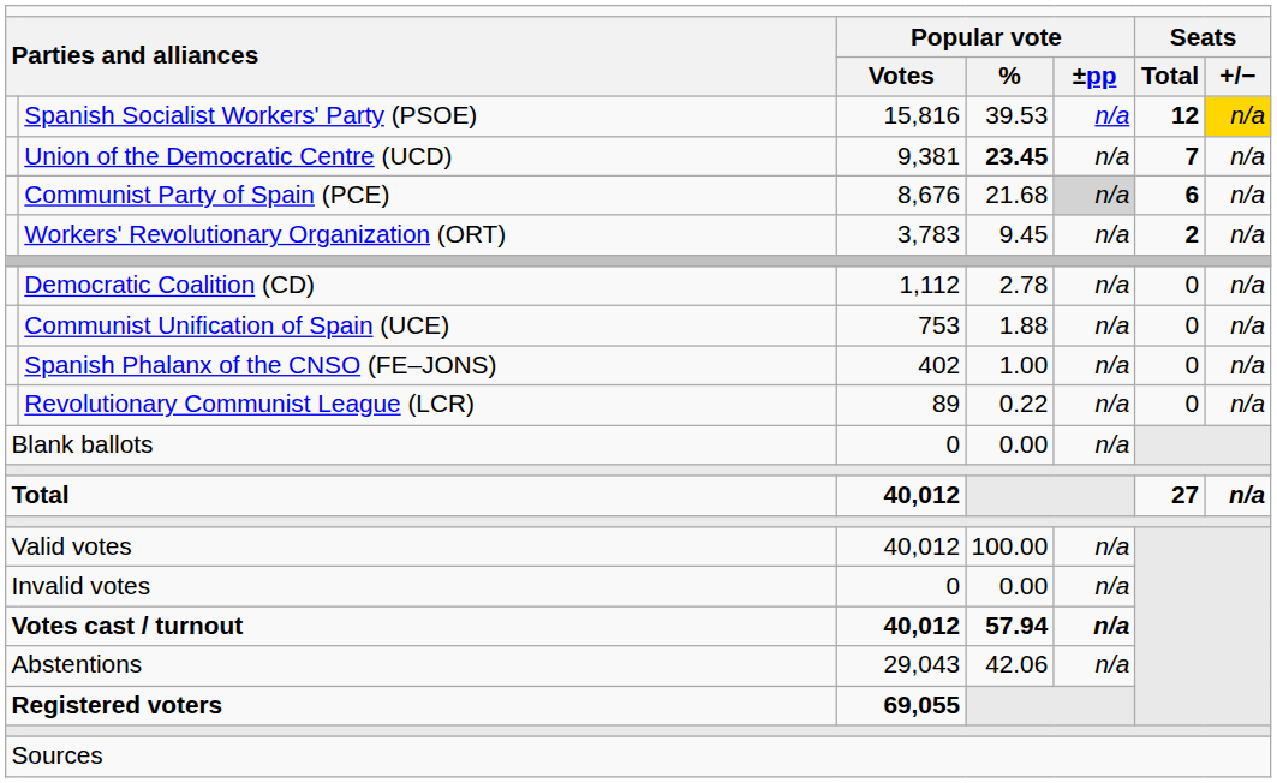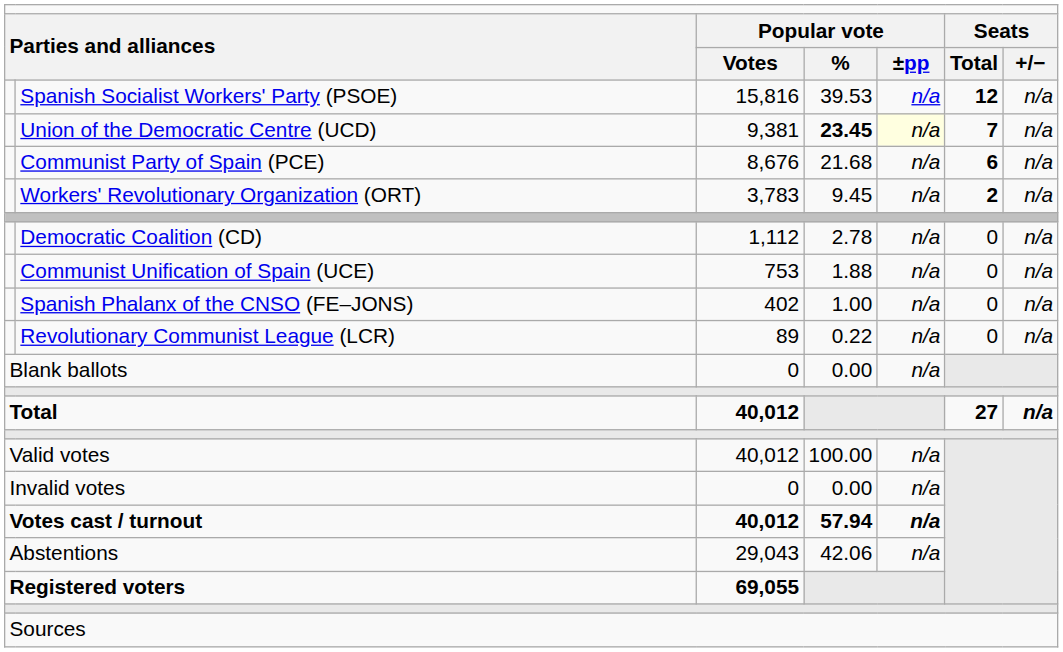Spanish Socialist Workers' Party (PSOE) | column 7: gold background -> no background
Union of the Democratic Centre (UCD) | column 5: no background -> lightyellow background
Communist Party of Spain (PCE) | column 5: lightgrey background -> no background
